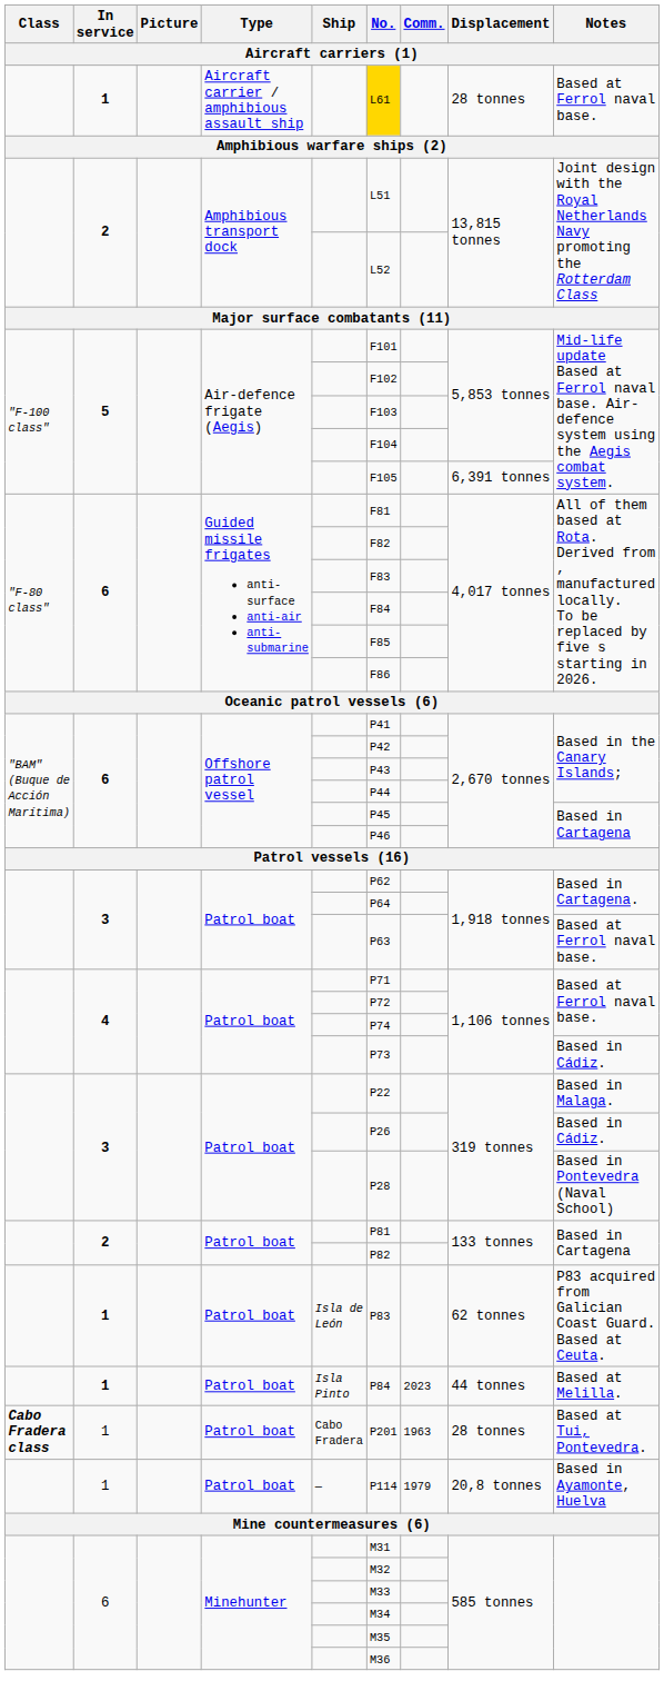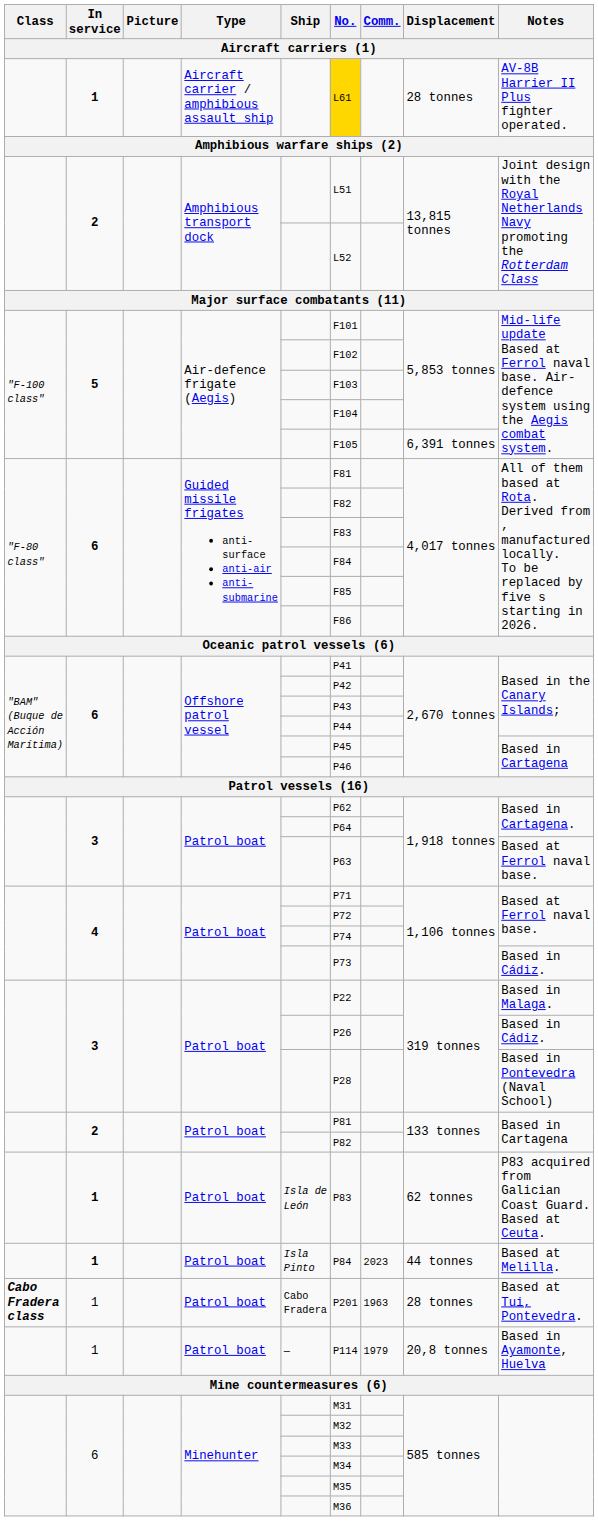Aircraft carrier / amphibious assault ship | Notes: Based at Ferrol naval base. -> AV-8B Harrier II Plus fighter operated.
